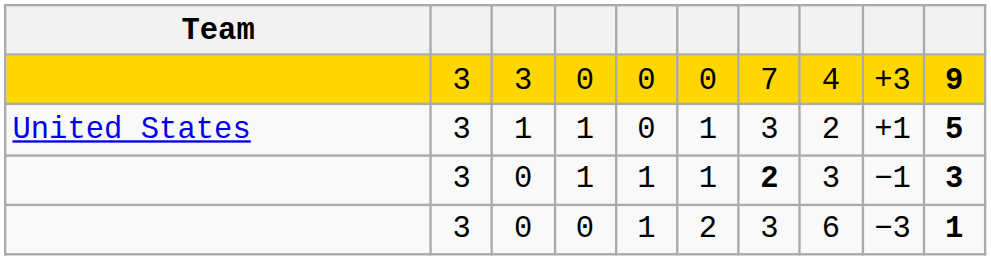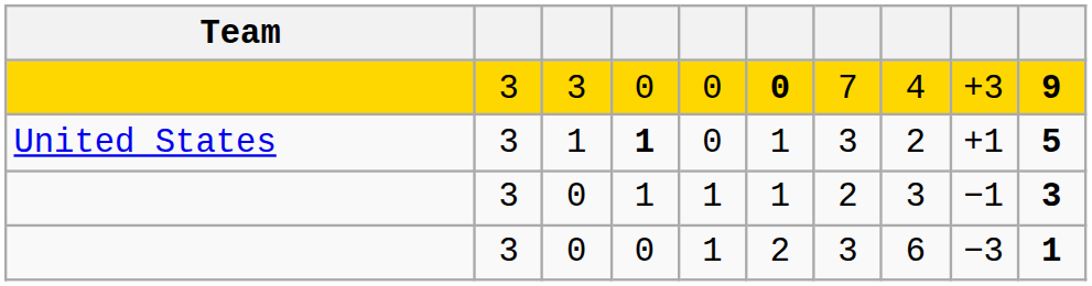row 2 | column 6: normal -> bold
row 3 | column 4: normal -> bold
row 4 | column 7: bold -> normal
